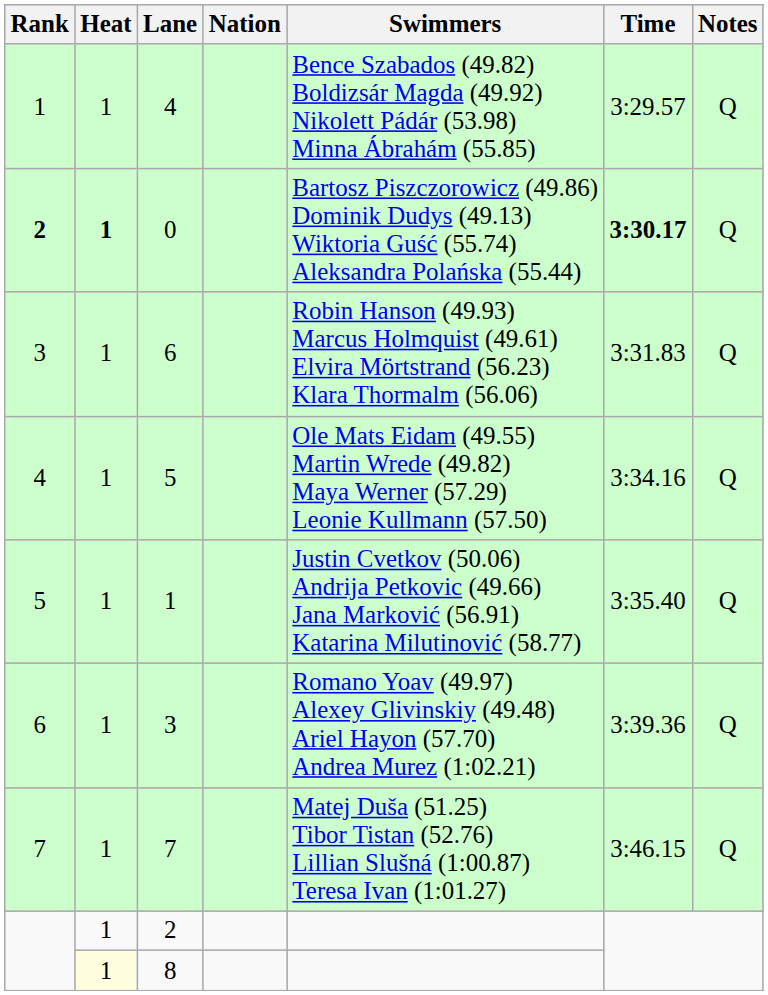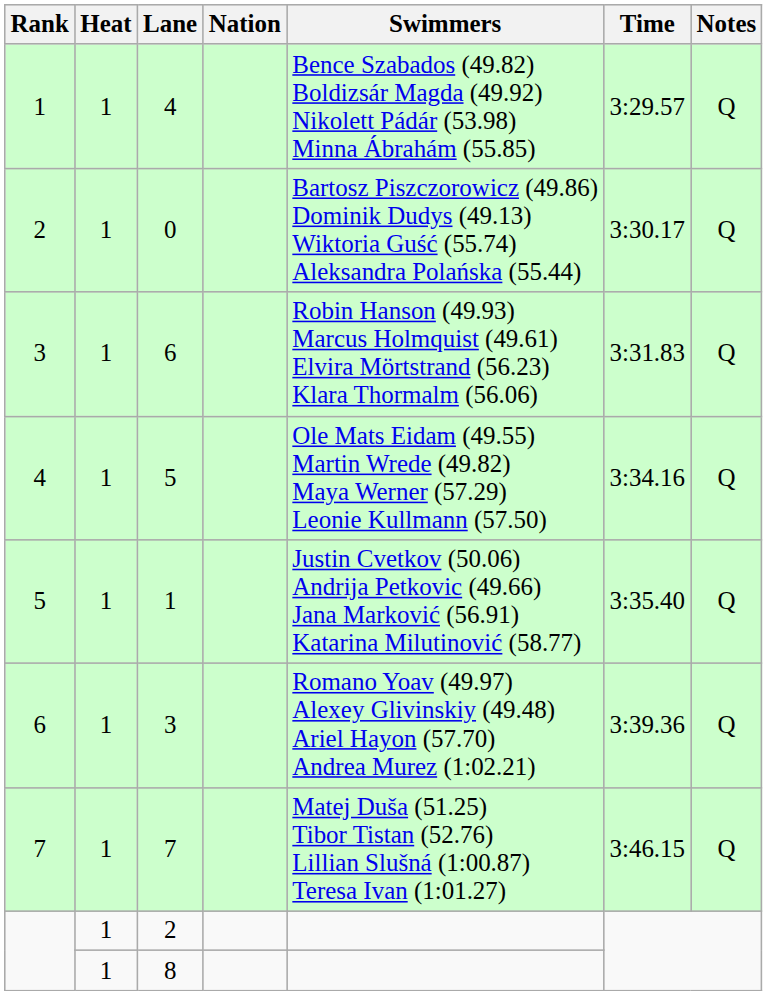0 | Rank: bold -> normal
0 | Heat: bold -> normal
0 | Time: bold -> normal
8 | Heat: lightyellow background -> no background
